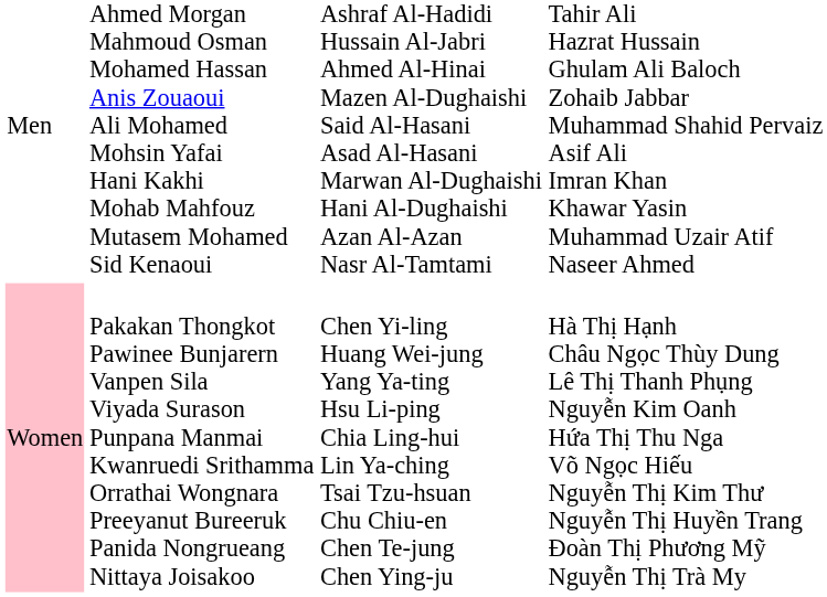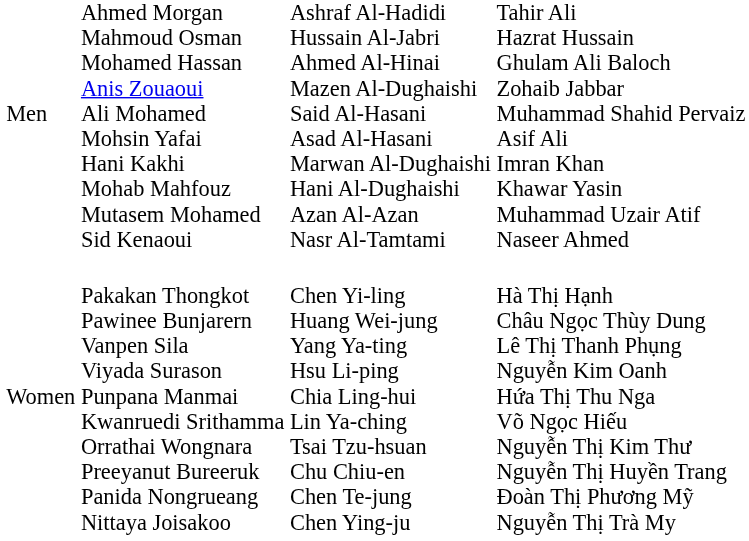Women | column 1: pink background -> no background
